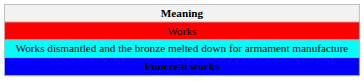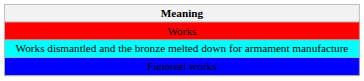row 4 | column 1: bold -> normal
